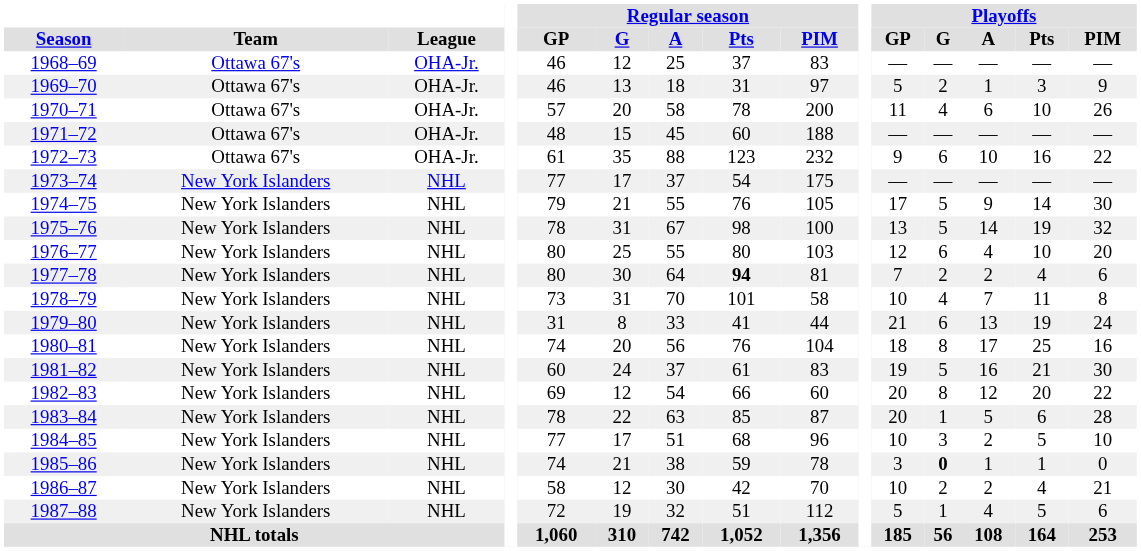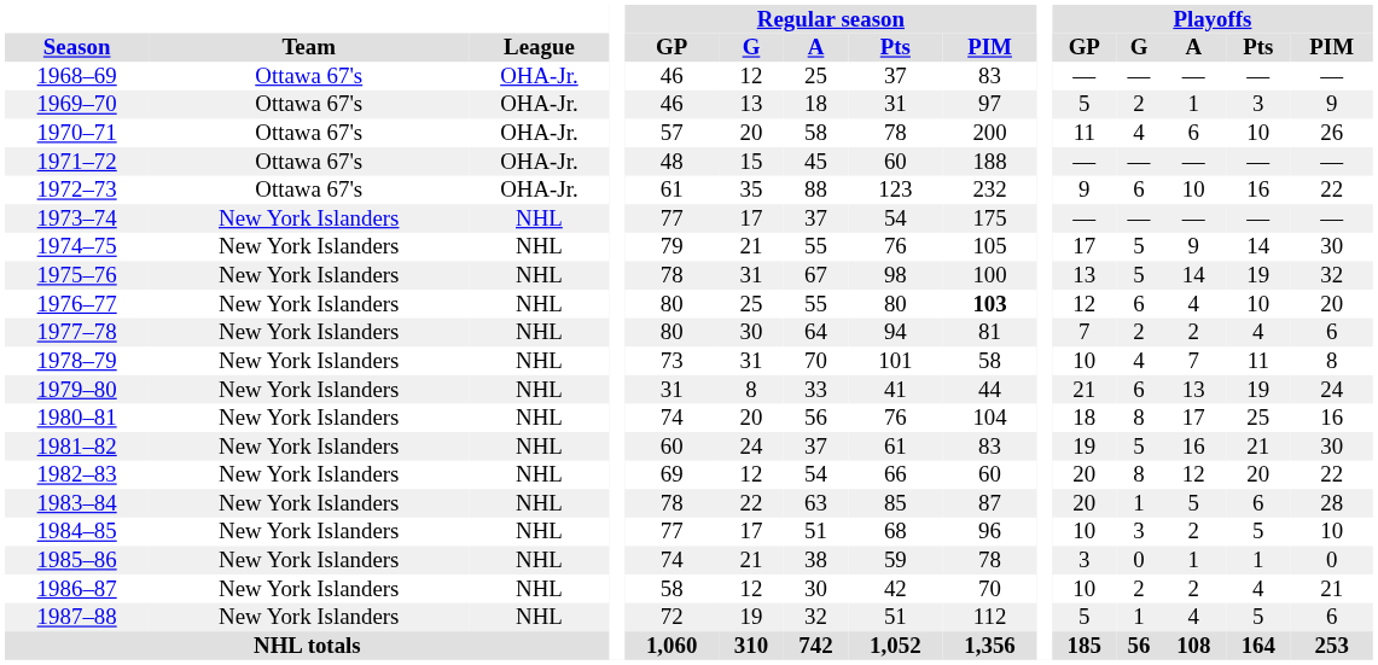1976–77 | Regular season / PIM: normal -> bold
1977–78 | Regular season / Pts: bold -> normal
1985–86 | Playoffs / G: bold -> normal
